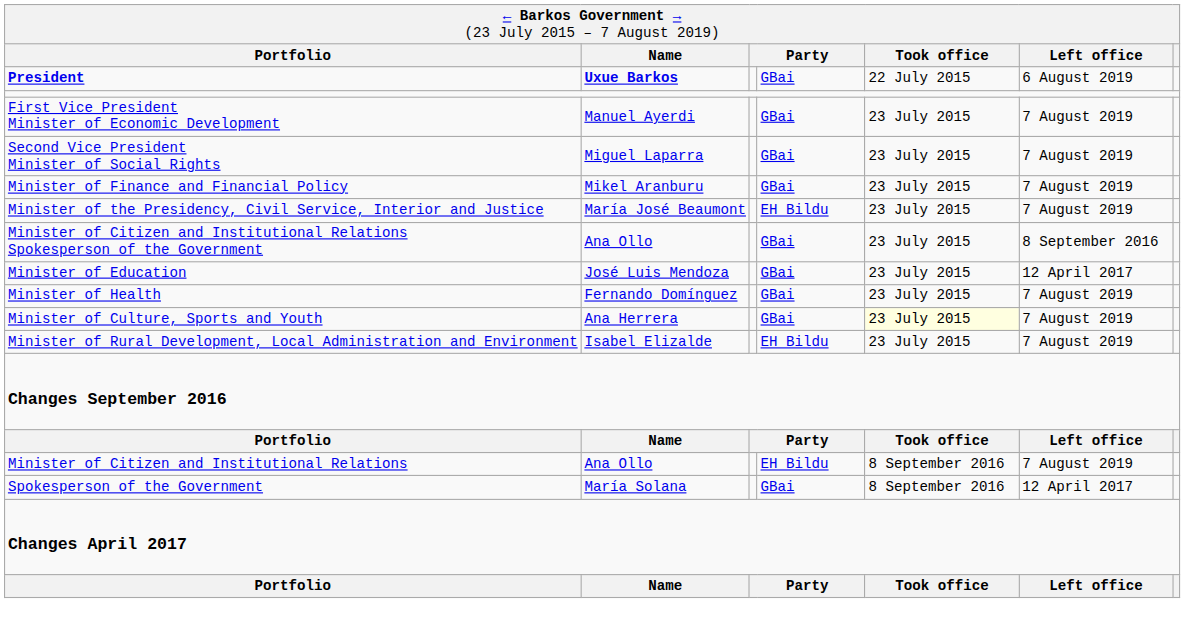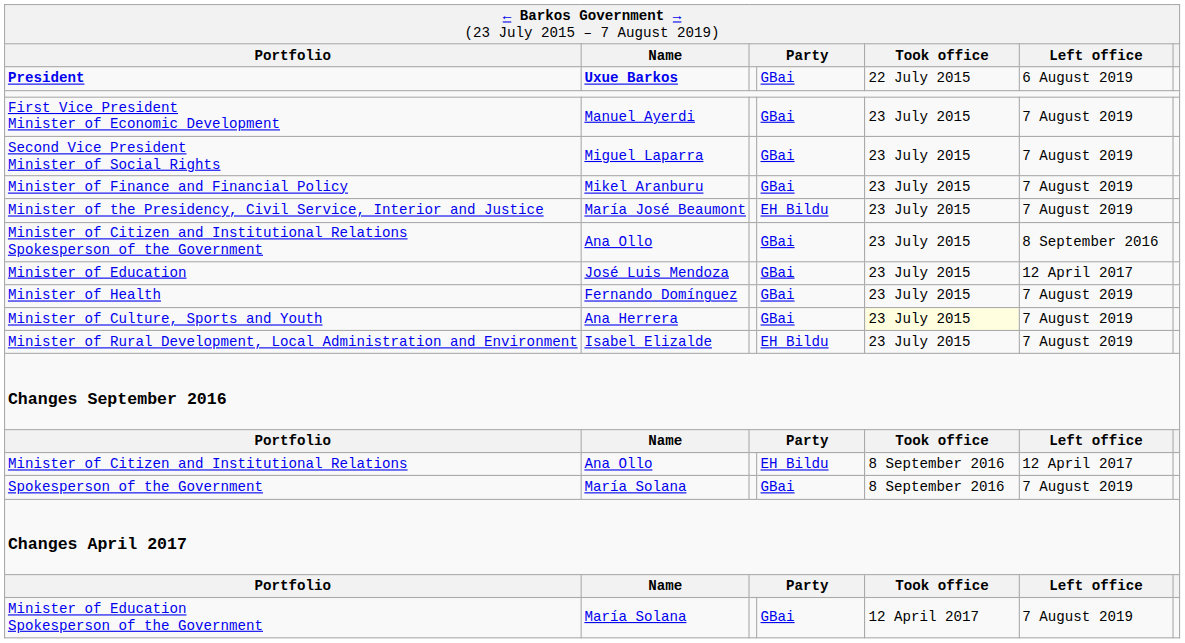Minister of Citizen and Institutional Relations | column 6: 7 August 2019 -> 12 April 2017
Spokesperson of the Government | column 6: 12 April 2017 -> 7 August 2019
+ row: Minister of Education Spokesperson of the Government | María Solana | GBai | 12 April 2017 | 7 August 2019
